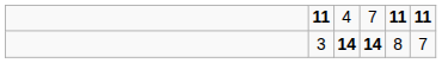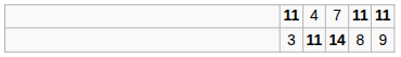row 2 | column 3: 14 -> 11
row 2 | column 6: 7 -> 9
